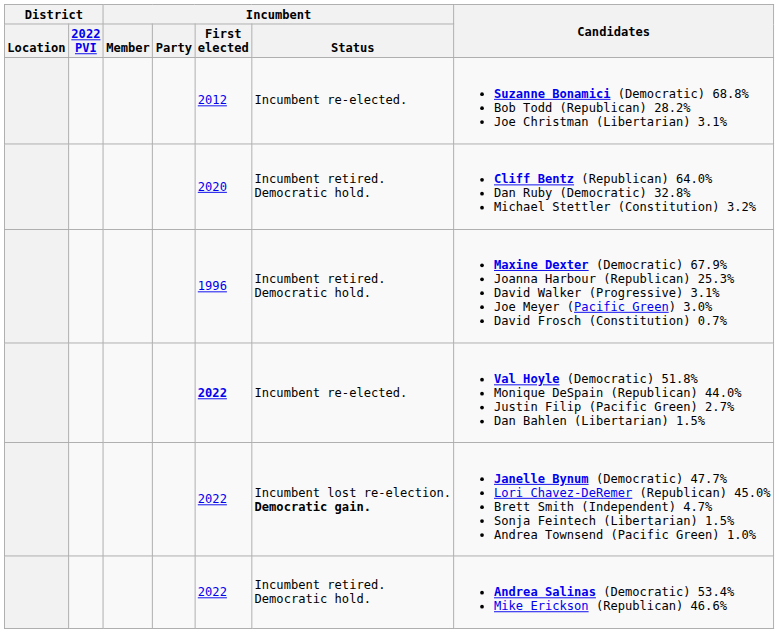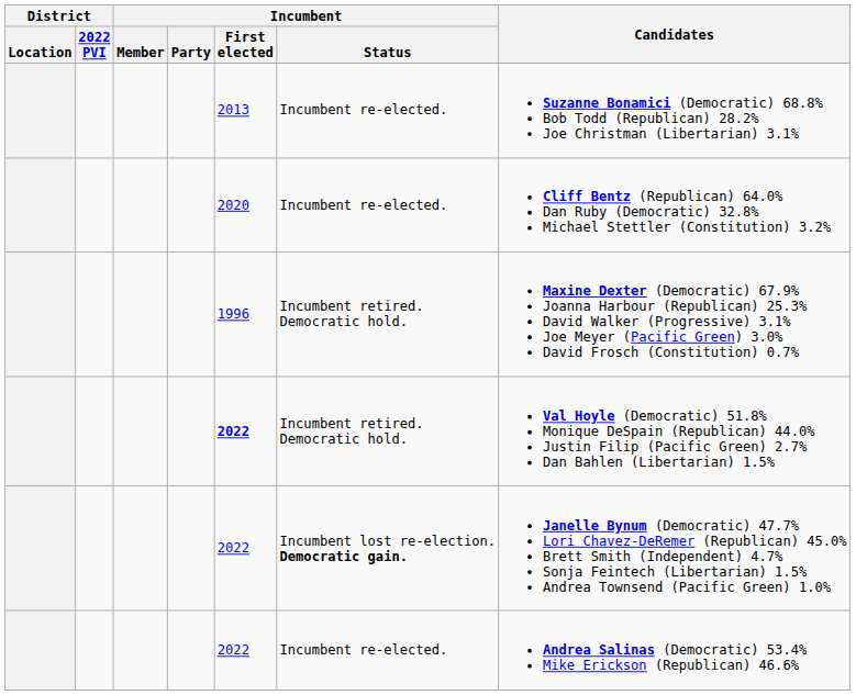row 3 | Incumbent / First elected: 2012 -> 2013
row 4 | Incumbent / Status: Incumbent retired. Democratic hold. -> Incumbent re-elected.
row 6 | Incumbent / Status: Incumbent re-elected. -> Incumbent retired. Democratic hold.
row 8 | Incumbent / Status: Incumbent retired. Democratic hold. -> Incumbent re-elected.
